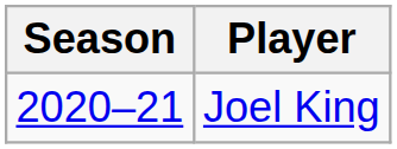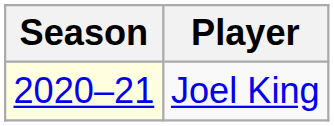Joel King | Season: no background -> lightyellow background
